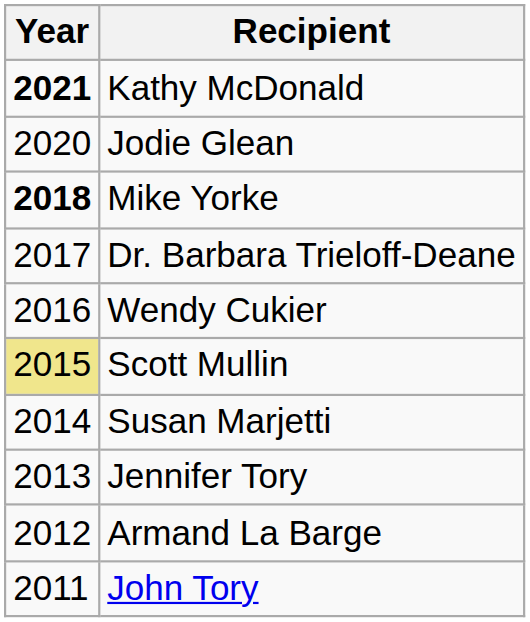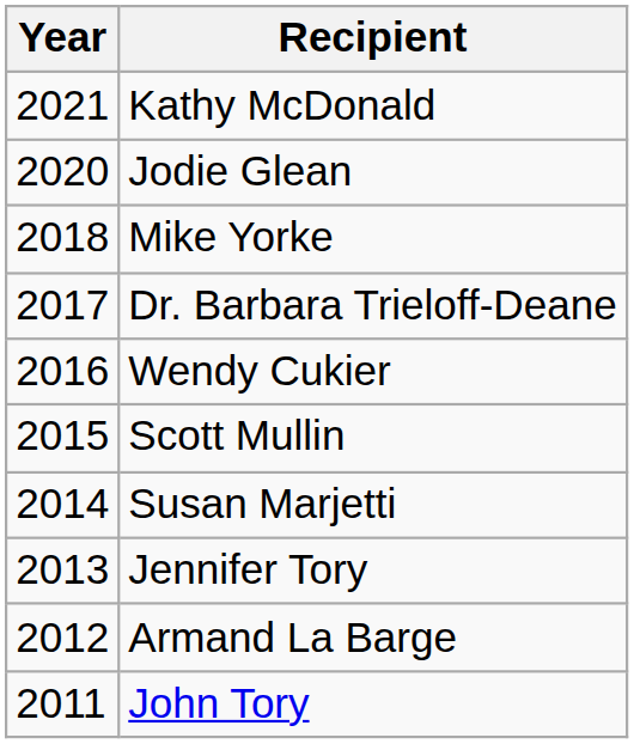Kathy McDonald | Year: bold -> normal
Mike Yorke | Year: bold -> normal
Scott Mullin | Year: khaki background -> no background
